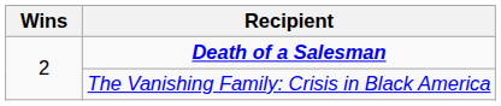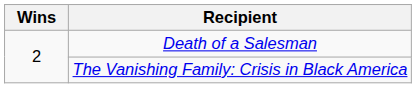Death of a Salesman | Recipient: bold -> normal
